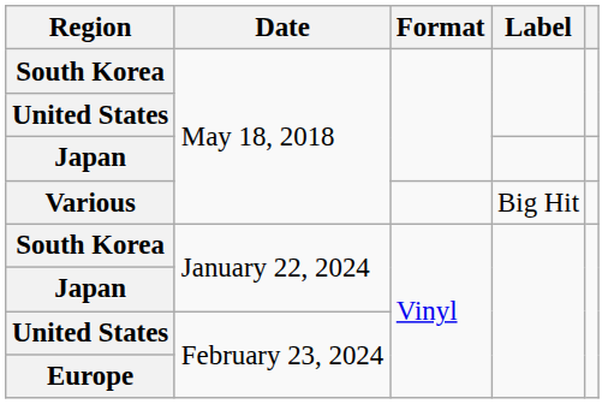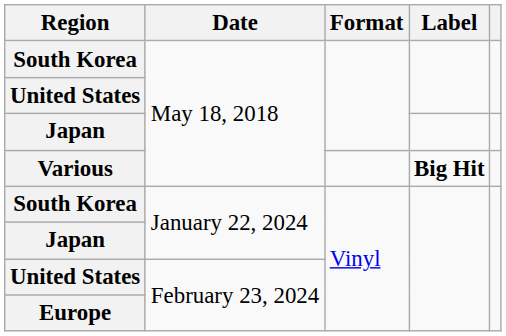Various | Label: normal -> bold
